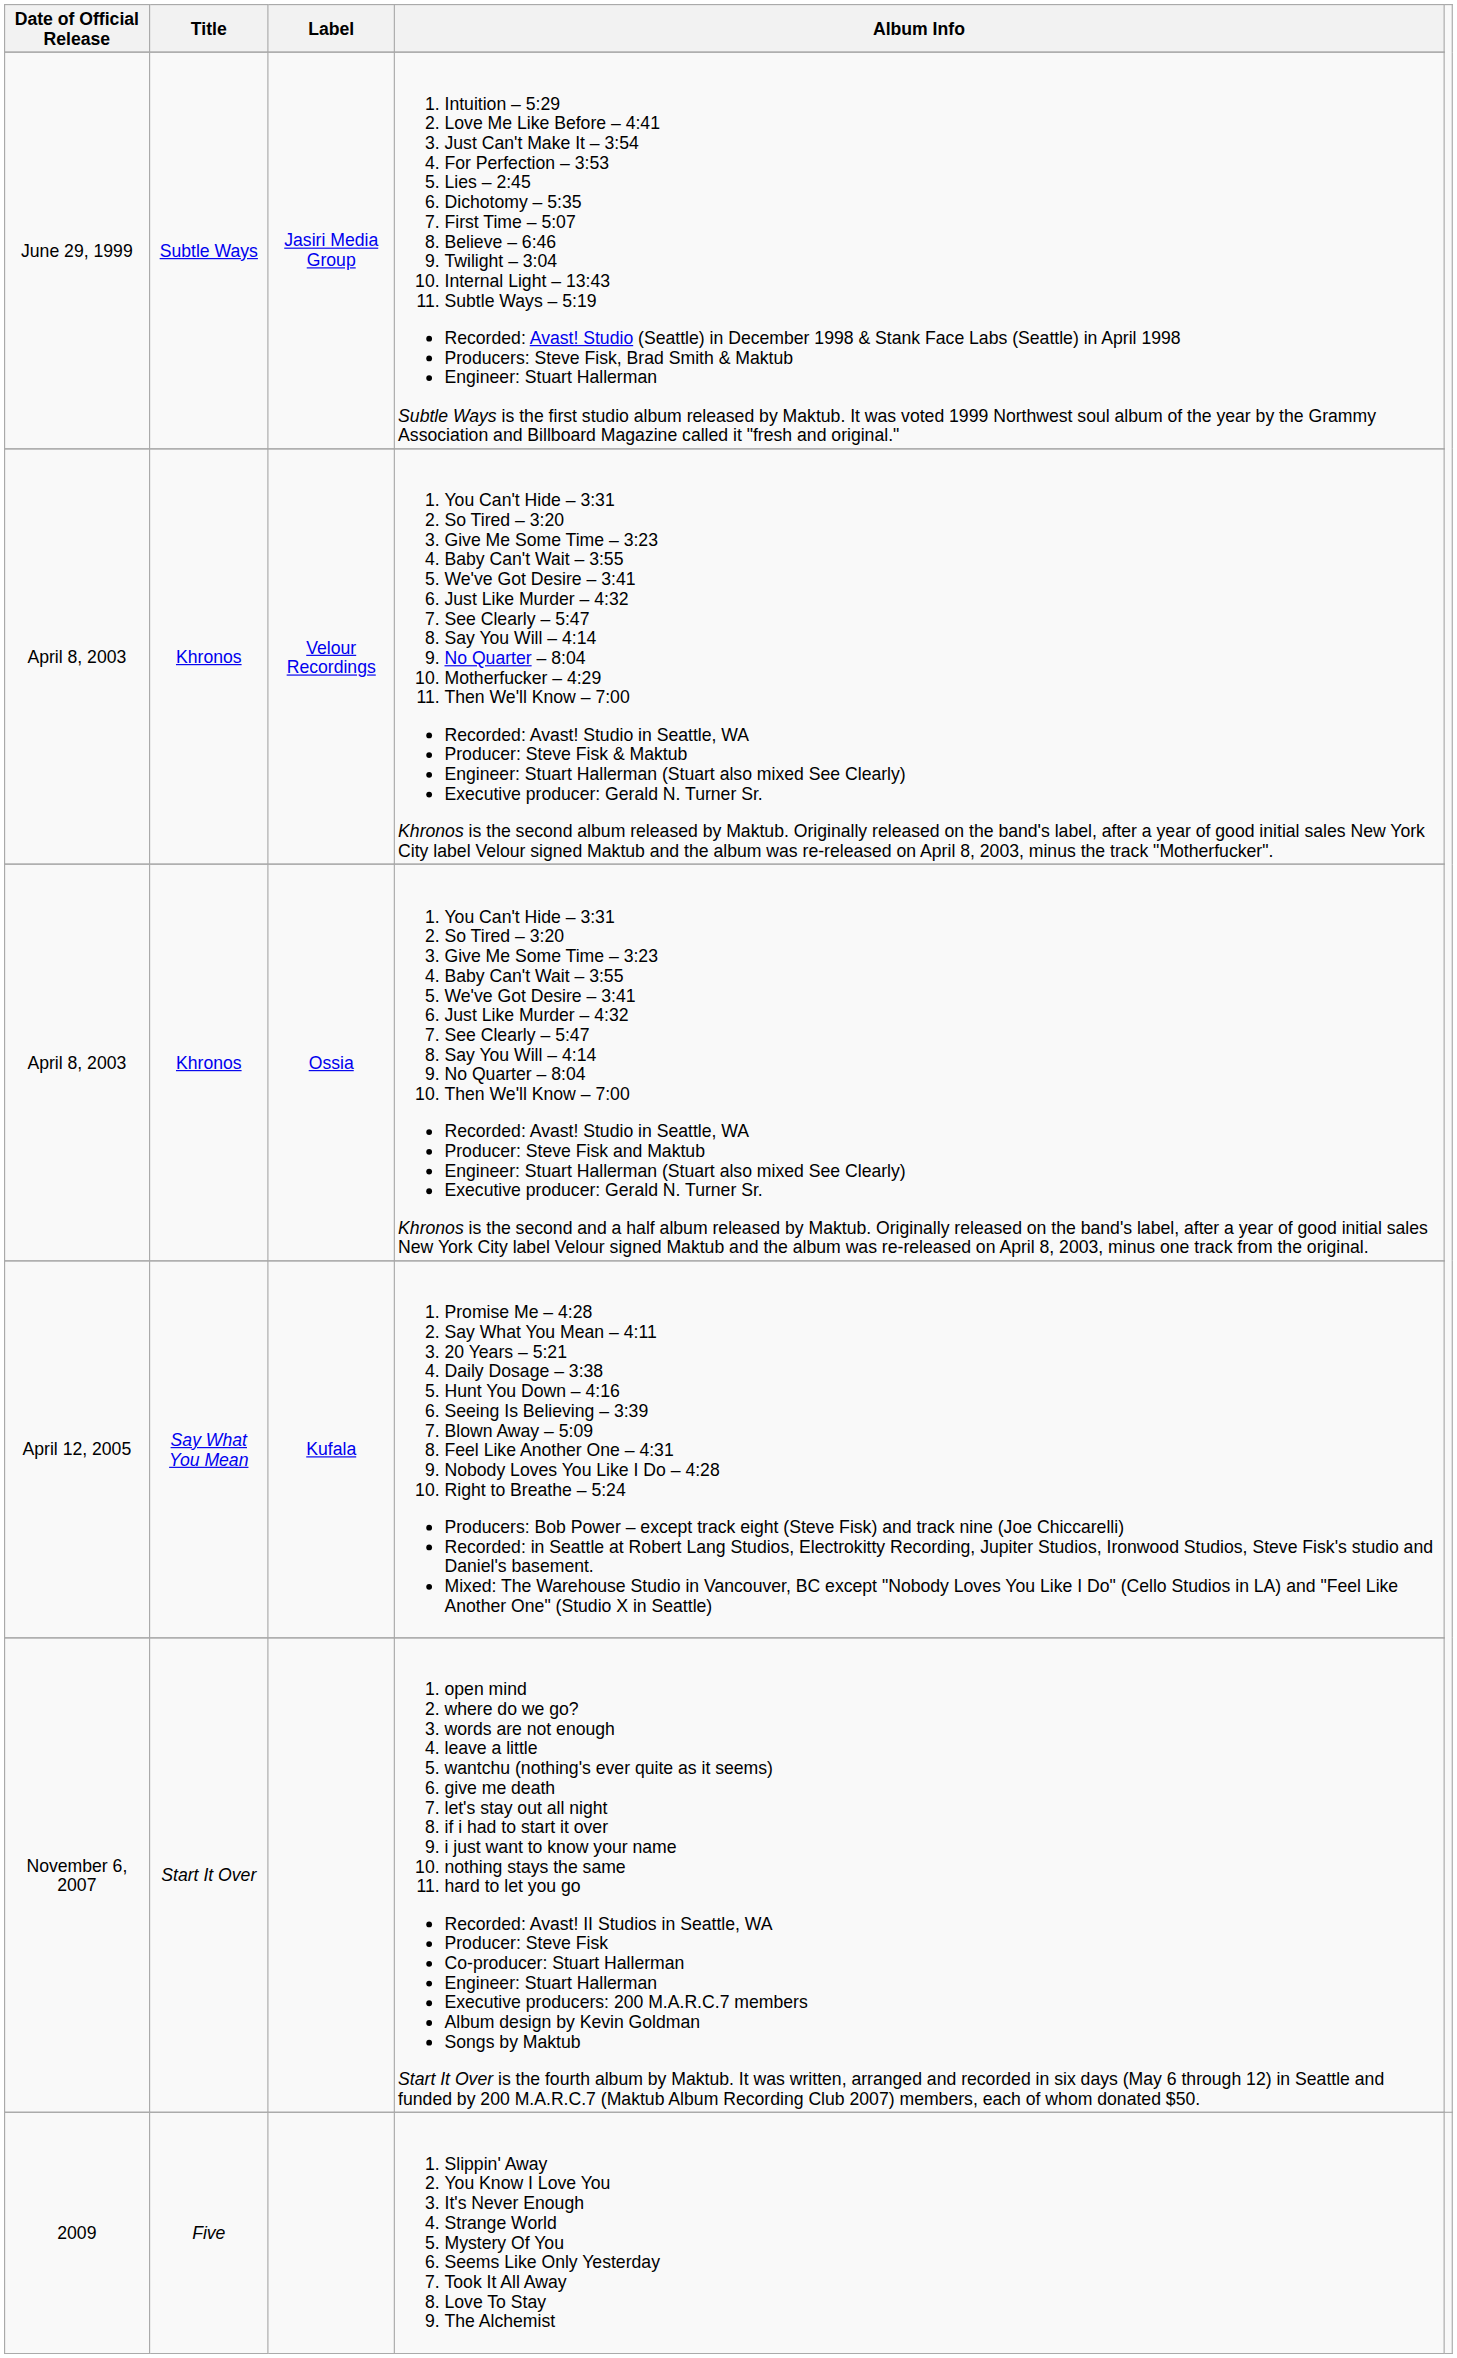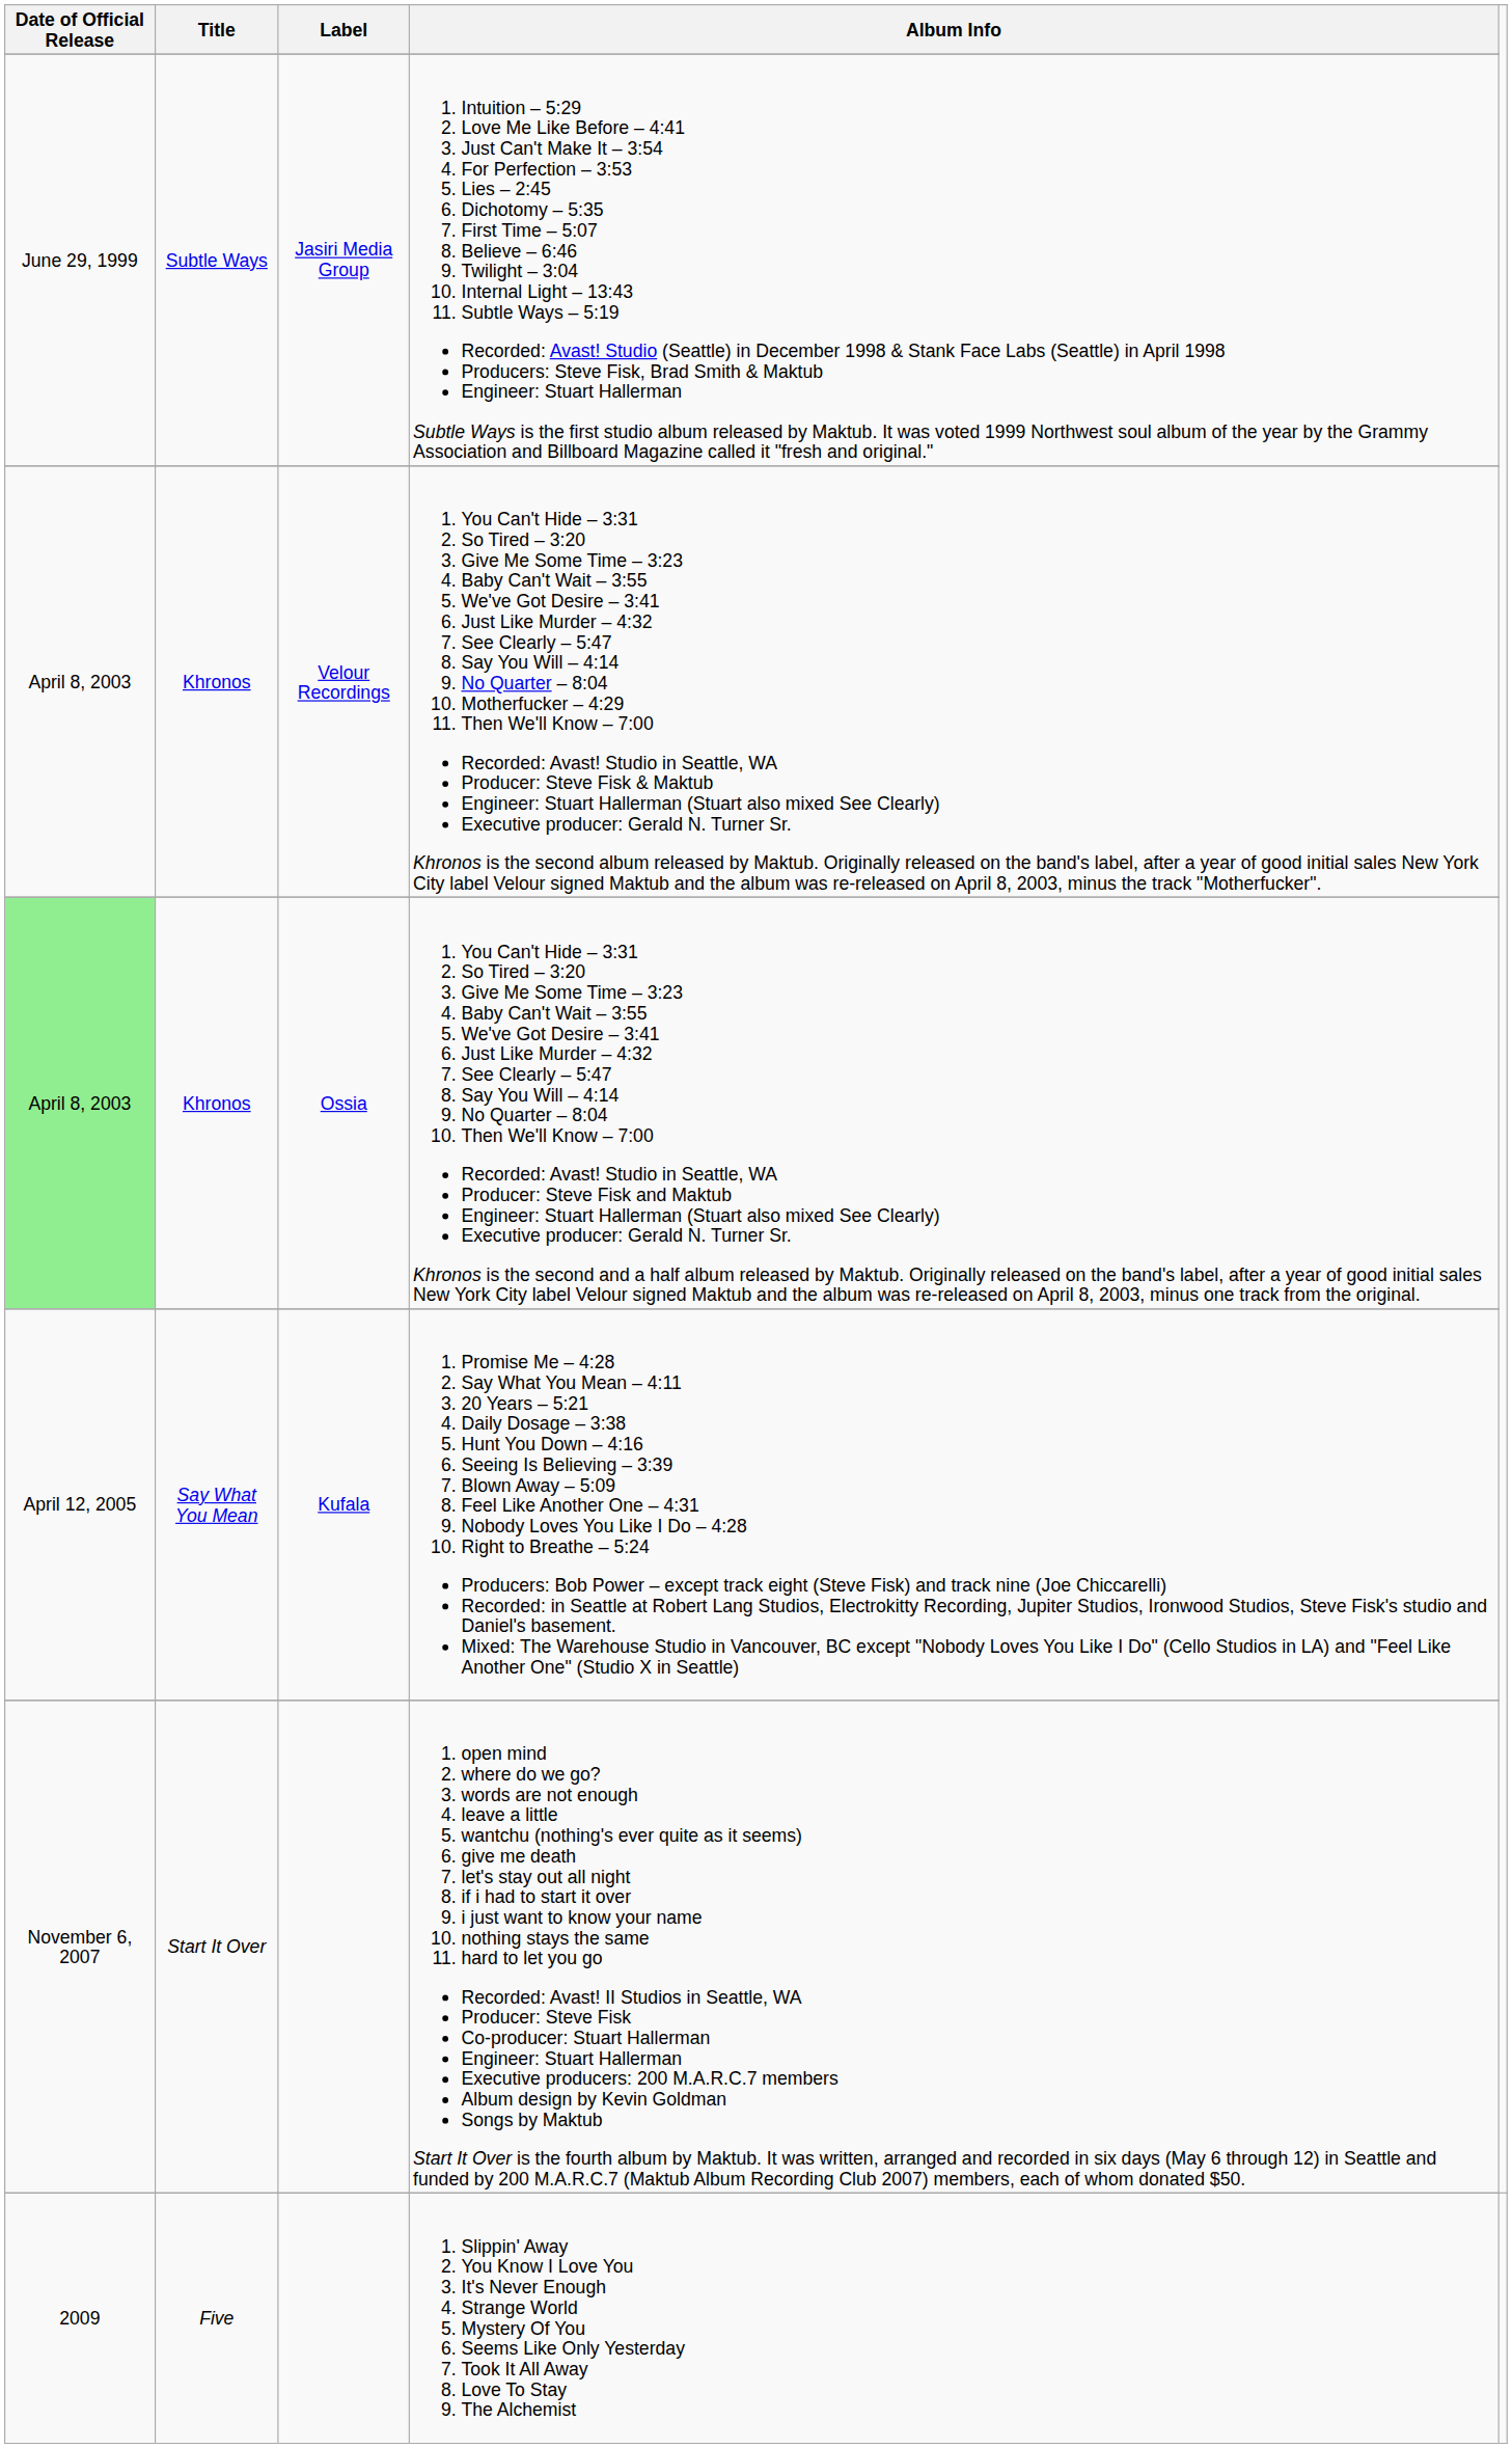row 4 | Date of Official Release: no background -> lightgreen background
